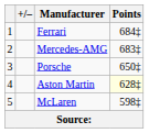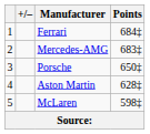Aston Martin | Points: lightyellow background -> no background
